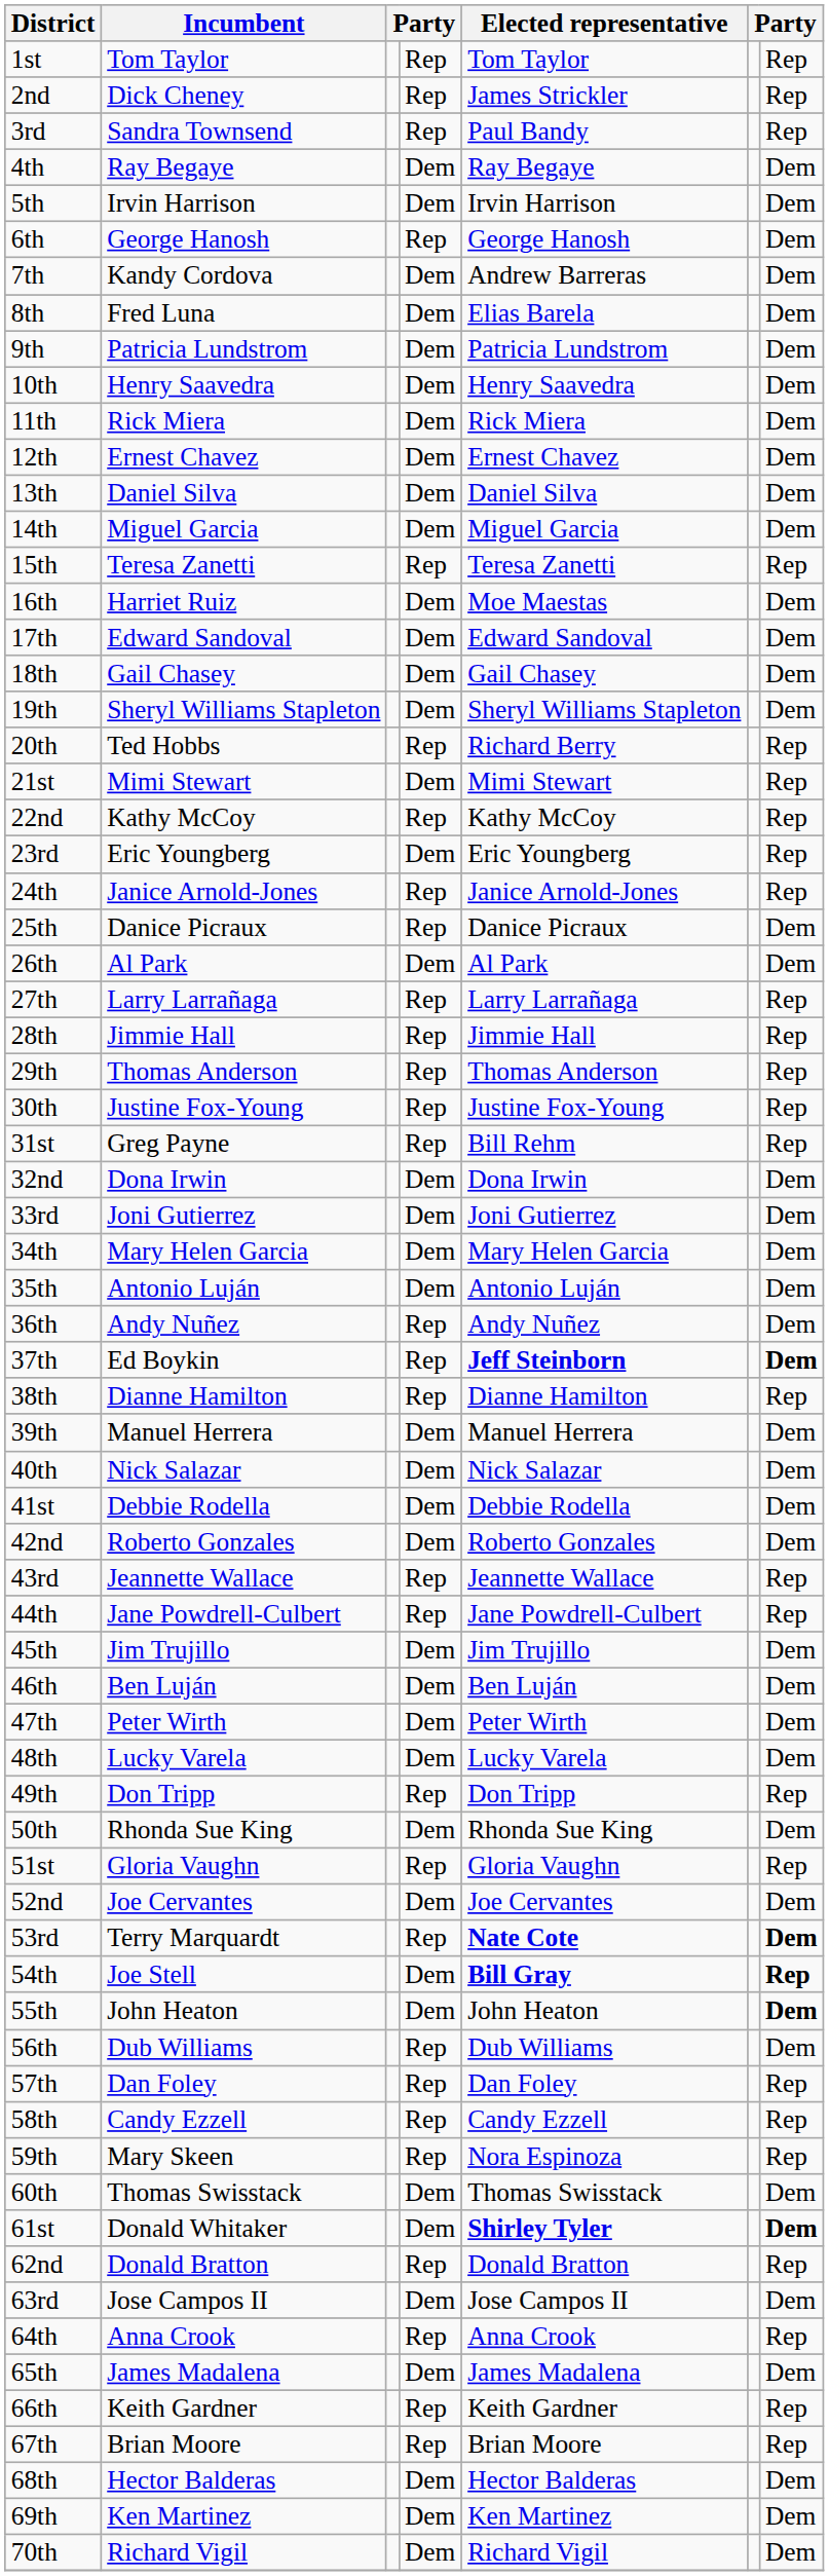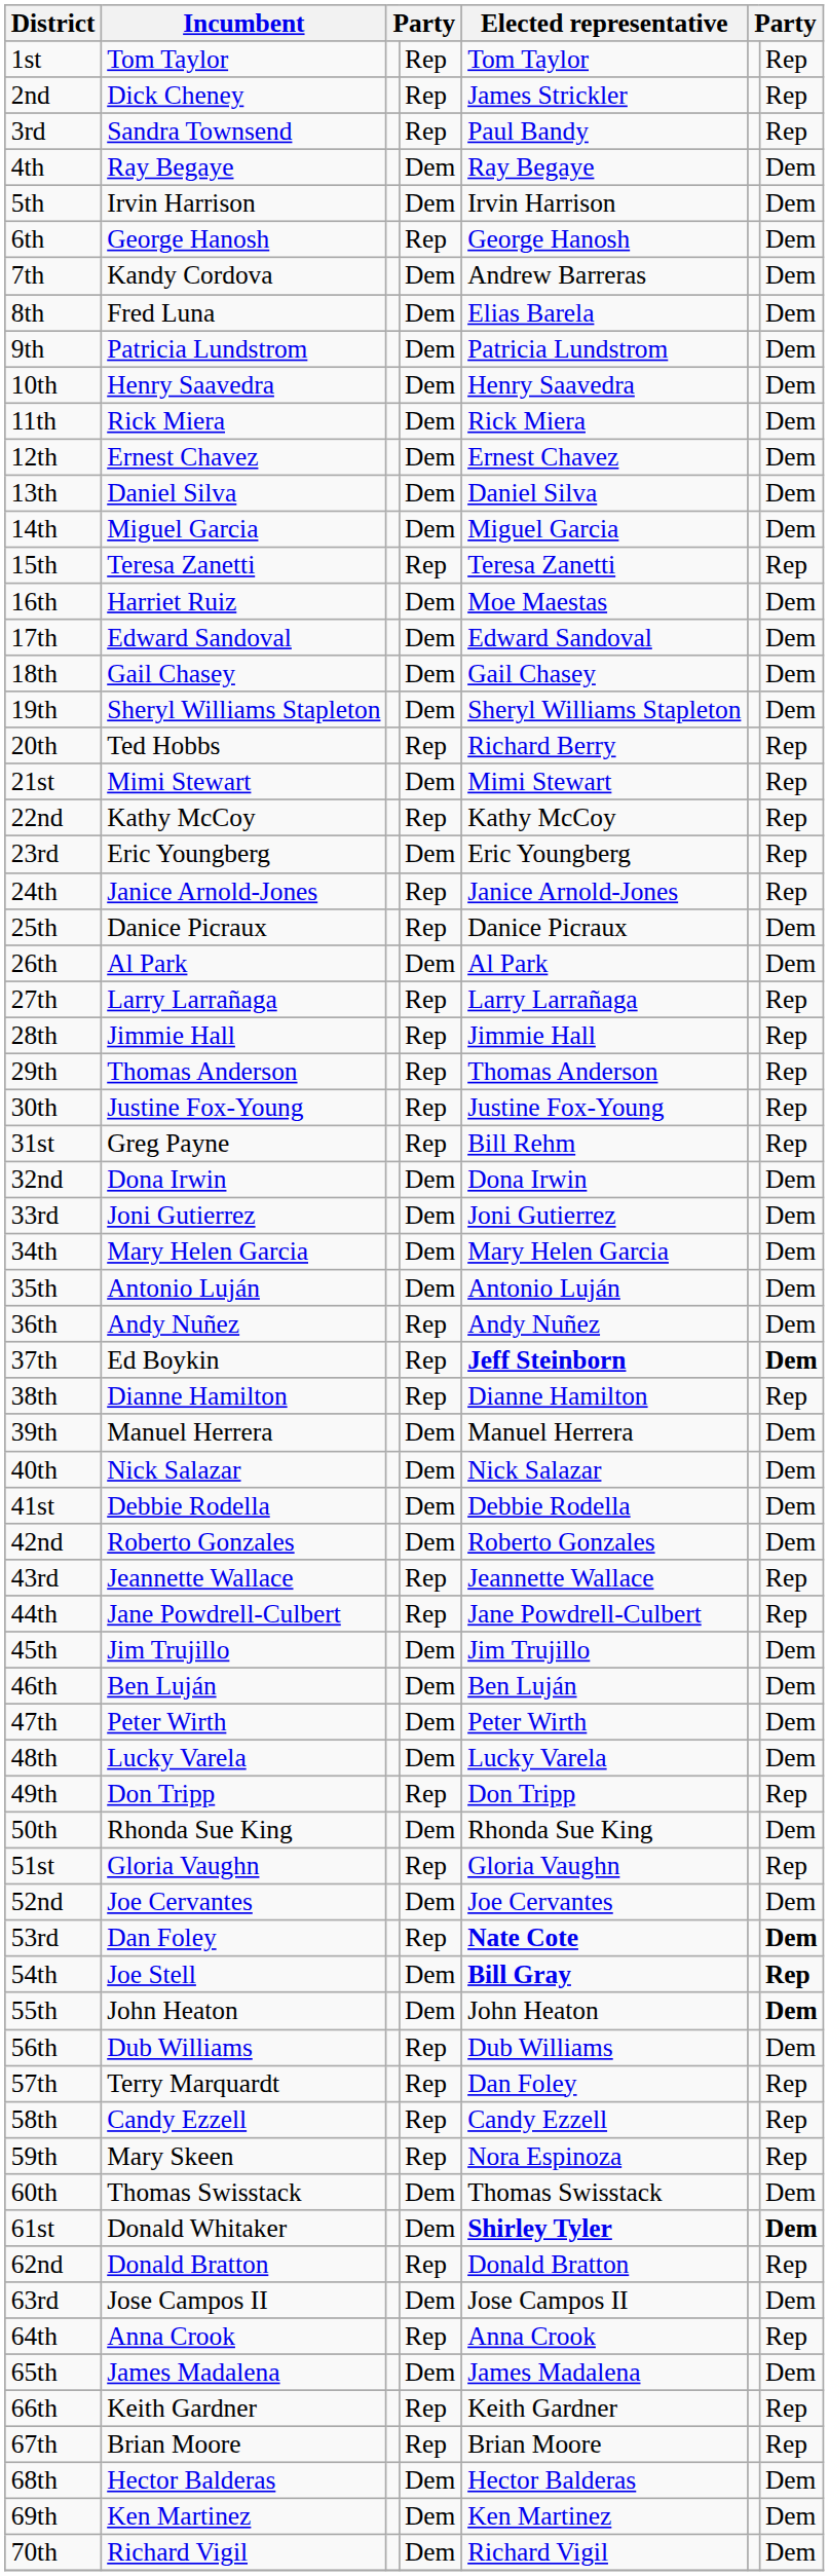53rd | Incumbent: Terry Marquardt -> Dan Foley
57th | Incumbent: Dan Foley -> Terry Marquardt
